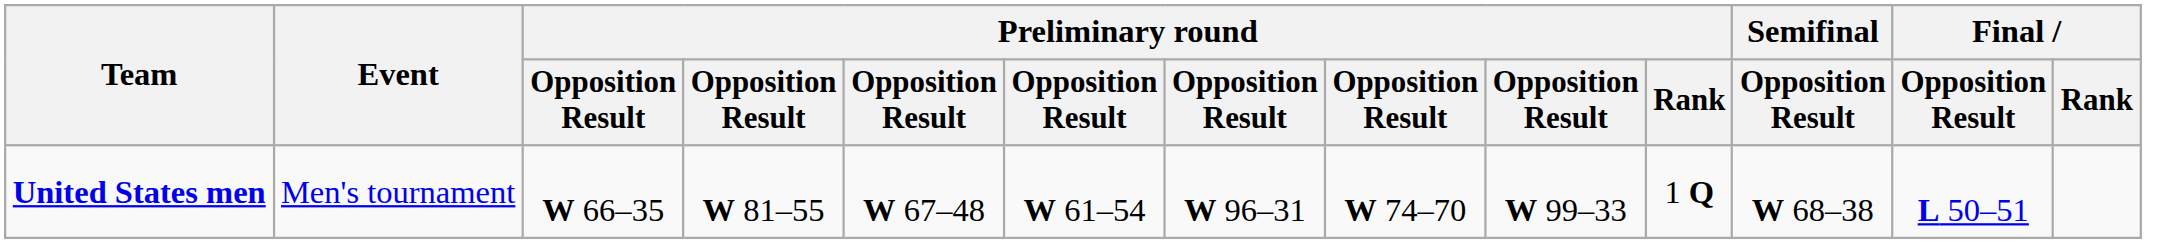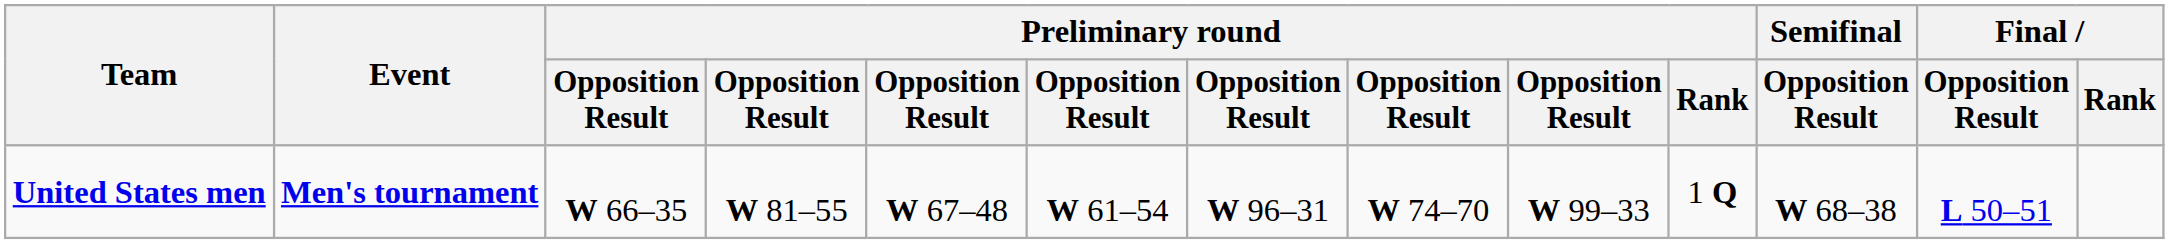United States men | Event: normal -> bold
